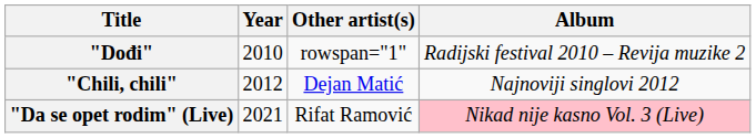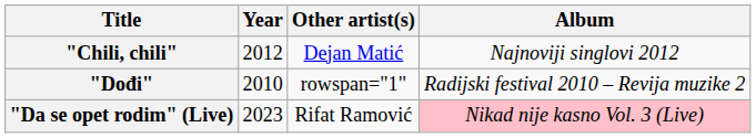rows swapped: "Dođi" <-> "Chili, chili"
"Da se opet rodim" (Live) | Year: 2021 -> 2023
